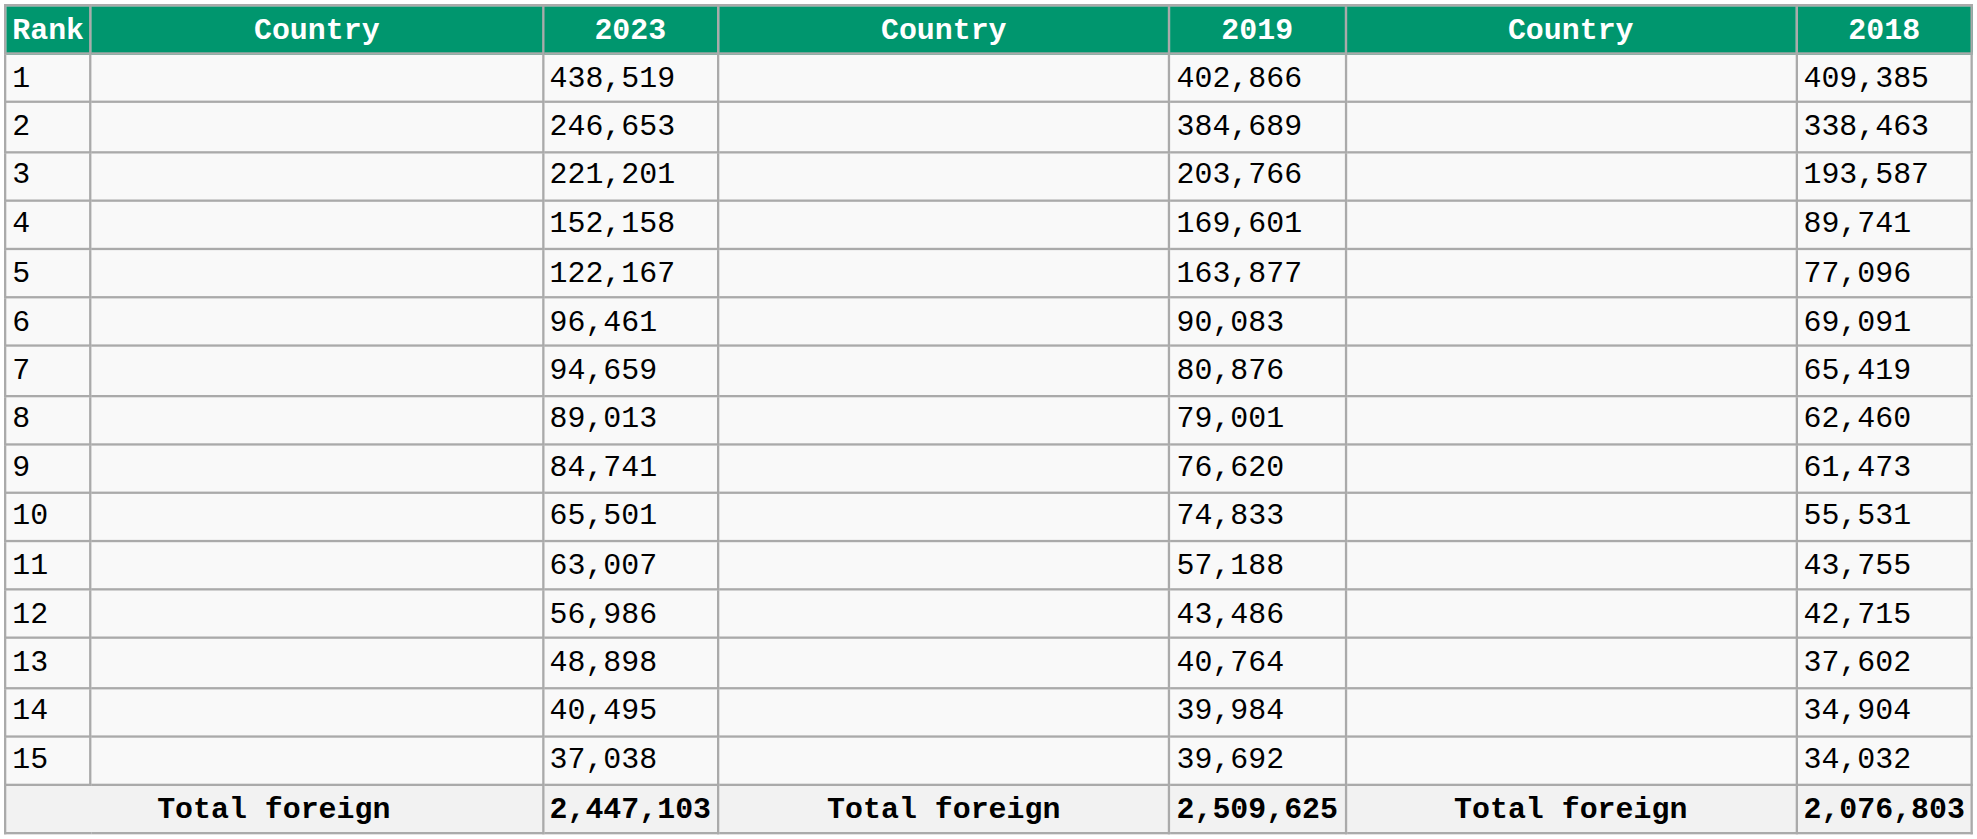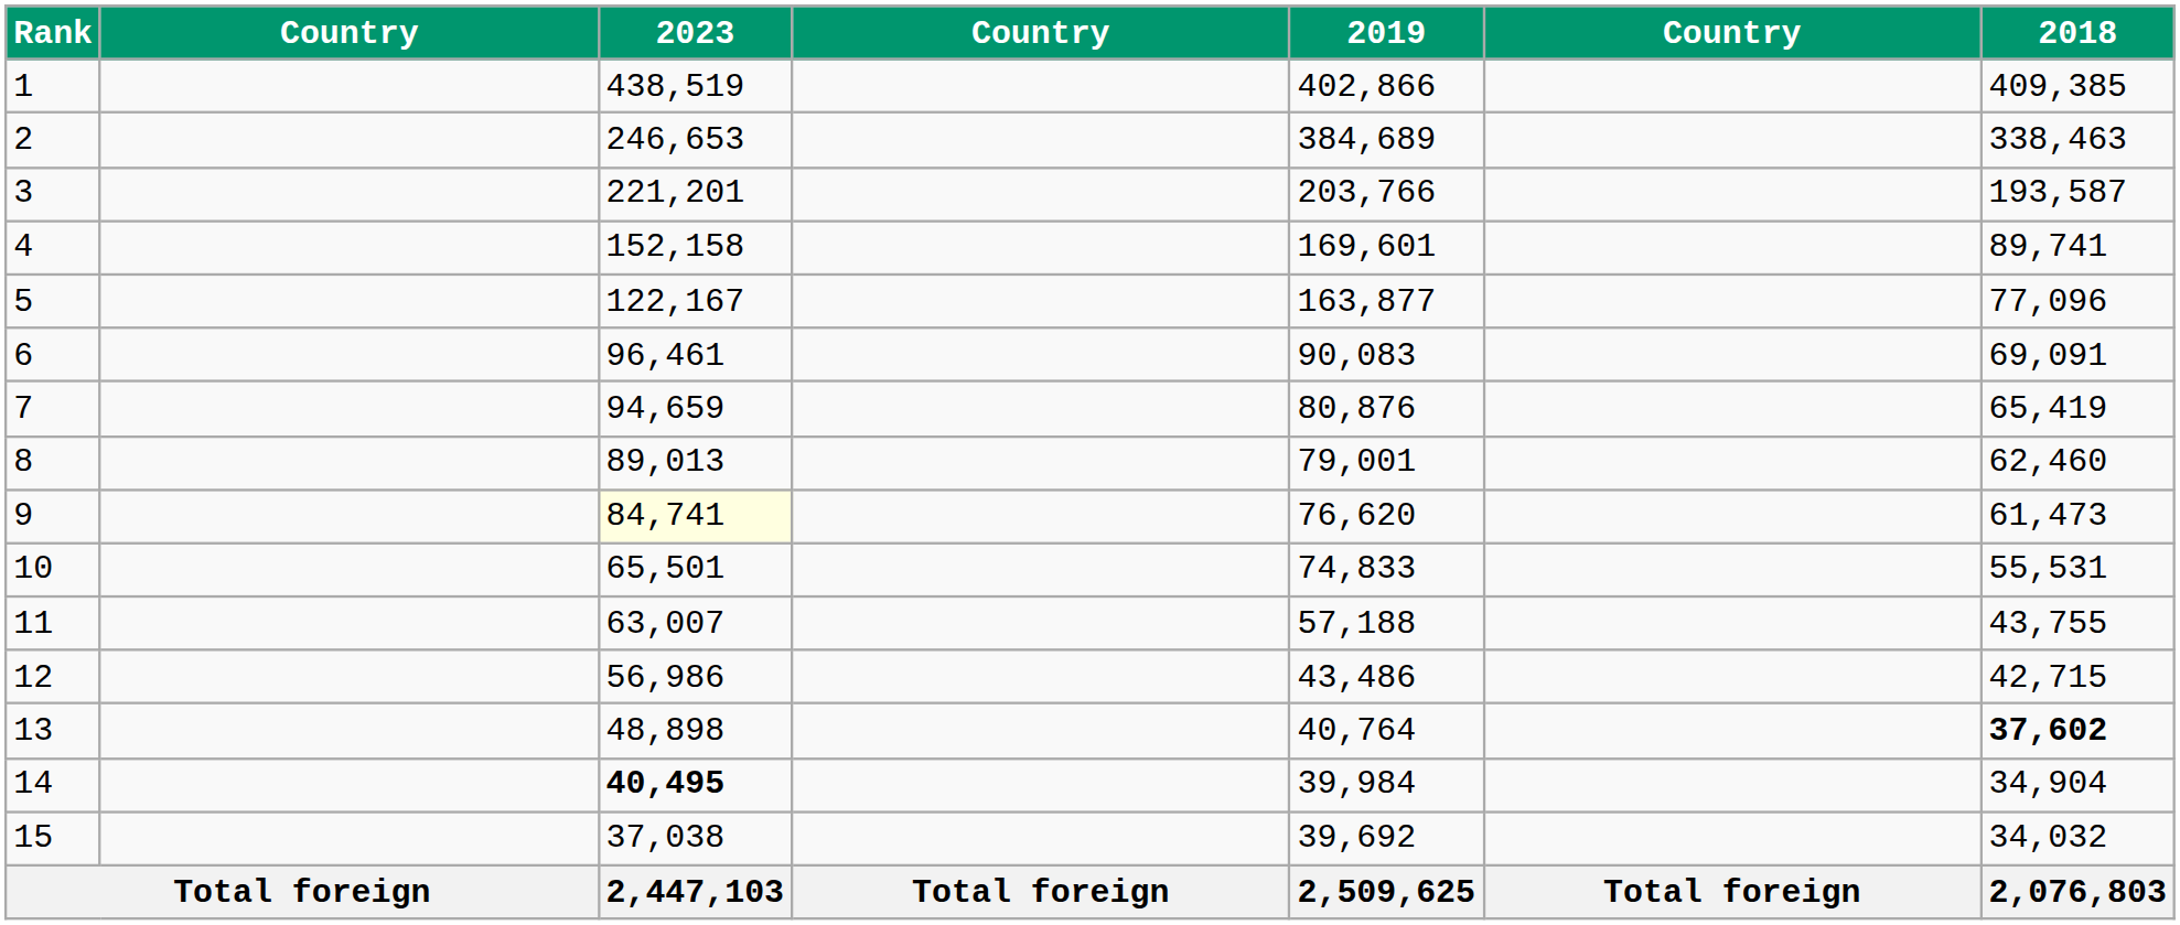9 | 2023: no background -> lightyellow background
13 | 2018: normal -> bold
14 | 2023: normal -> bold
